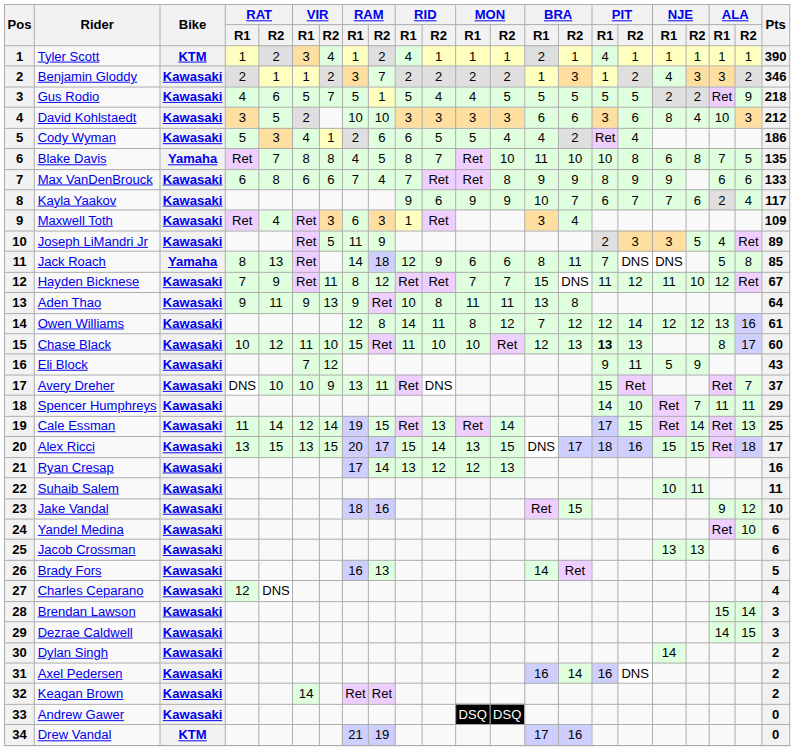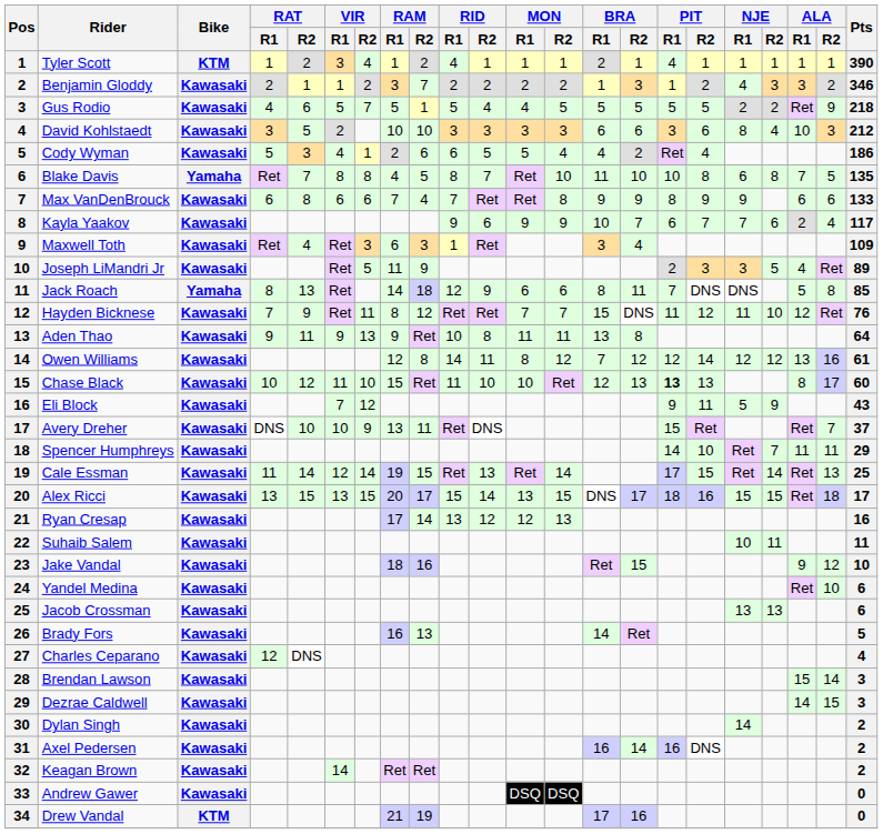Hayden Bicknese | Pts: 67 -> 76
